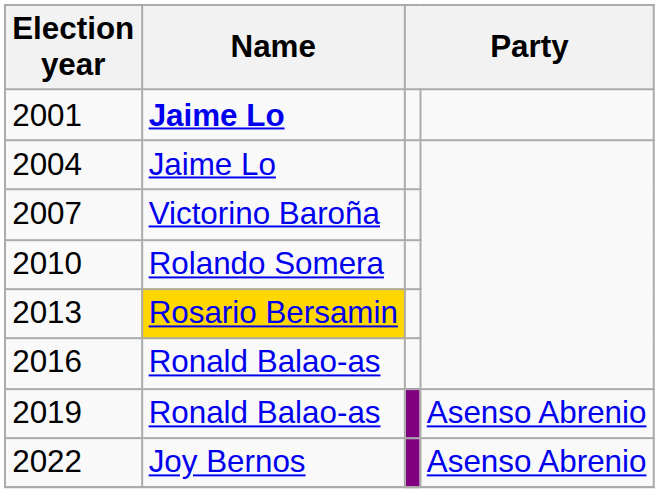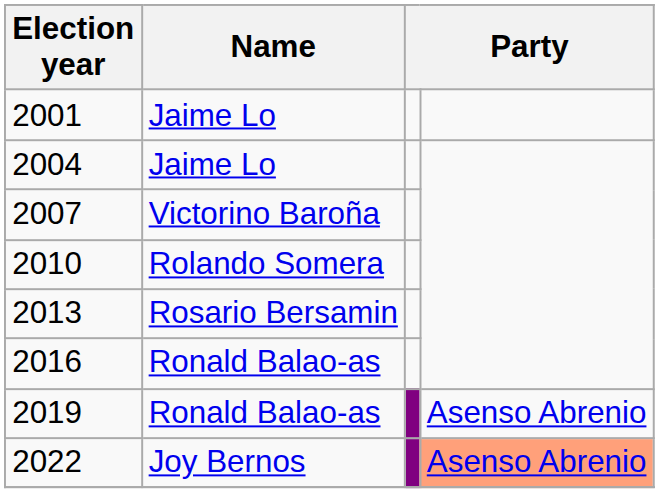2001 | Name: bold -> normal
2013 | Name: gold background -> no background
2022 | column 4: no background -> lightsalmon background
